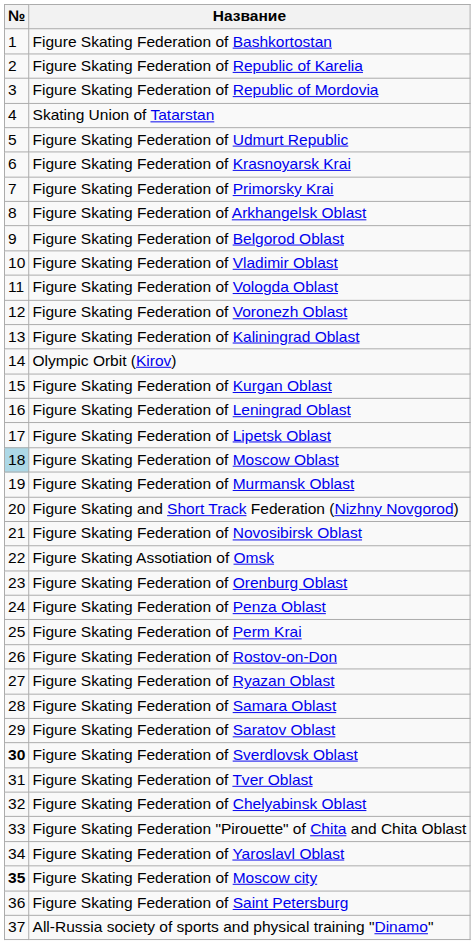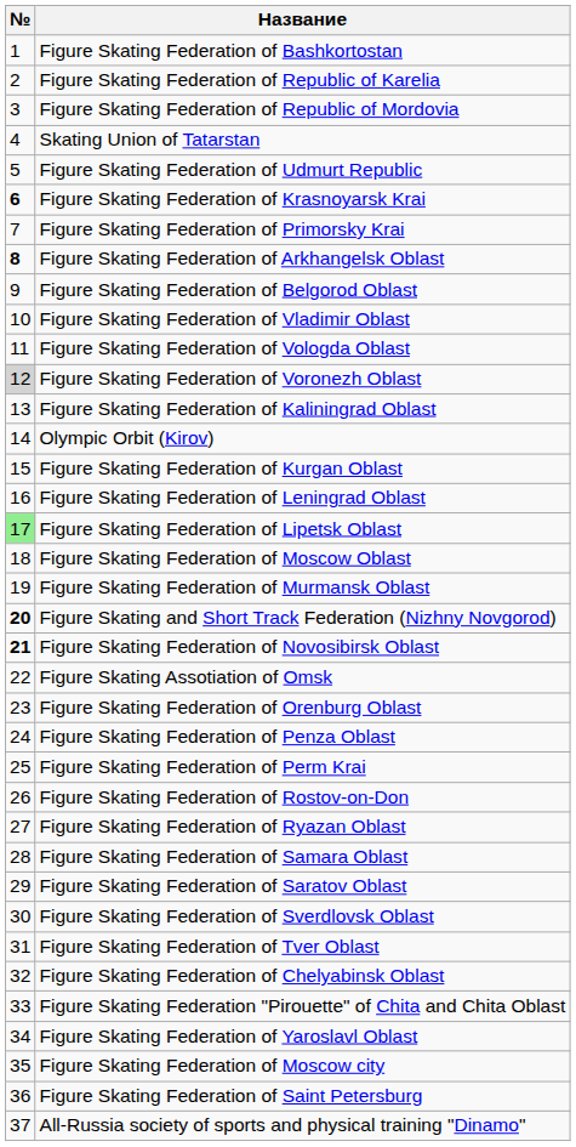Figure Skating Federation of Krasnoyarsk Krai | №: normal -> bold
Figure Skating Federation of Arkhangelsk Oblast | №: normal -> bold
Figure Skating Federation of Voronezh Oblast | №: no background -> lightgrey background
Figure Skating Federation of Lipetsk Oblast | №: no background -> lightgreen background
Figure Skating Federation of Moscow Oblast | №: lightblue background -> no background
Figure Skating and Short Track Federation (Nizhny Novgorod) | №: normal -> bold
Figure Skating Federation of Novosibirsk Oblast | №: normal -> bold
Figure Skating Federation of Sverdlovsk Oblast | №: bold -> normal
Figure Skating Federation of Moscow city | №: bold -> normal
